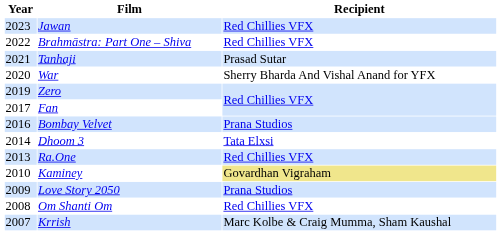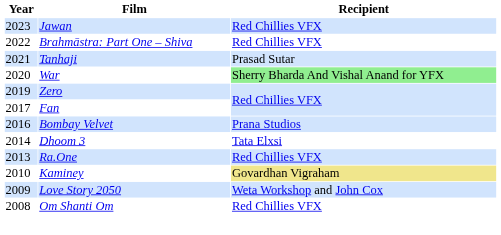War | Recipient: no background -> lightgreen background
Love Story 2050 | Recipient: Prana Studios -> Weta Workshop and John Cox
- row: 2007 | Krrish | Marc Kolbe & Craig Mumma, Sham Kaushal
